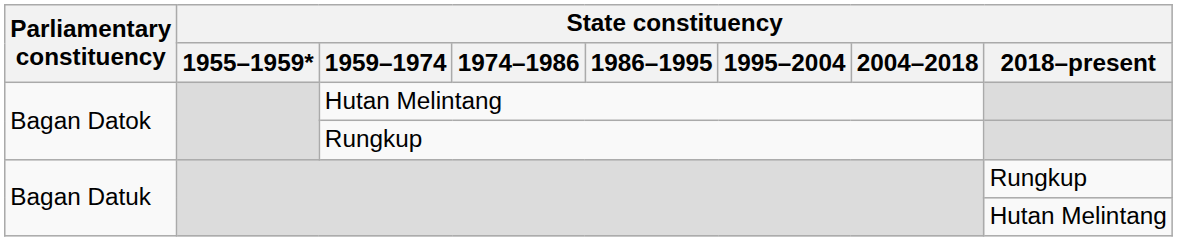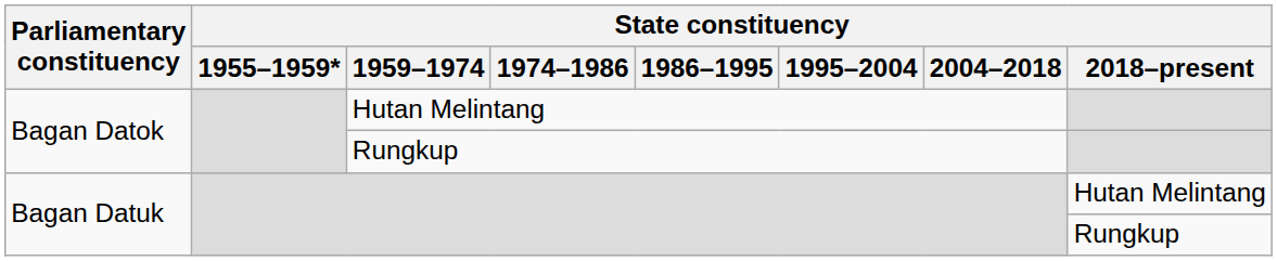row 5 | State constituency / 2018–present: Rungkup -> Hutan Melintang
row 6 | State constituency / 2018–present: Hutan Melintang -> Rungkup
